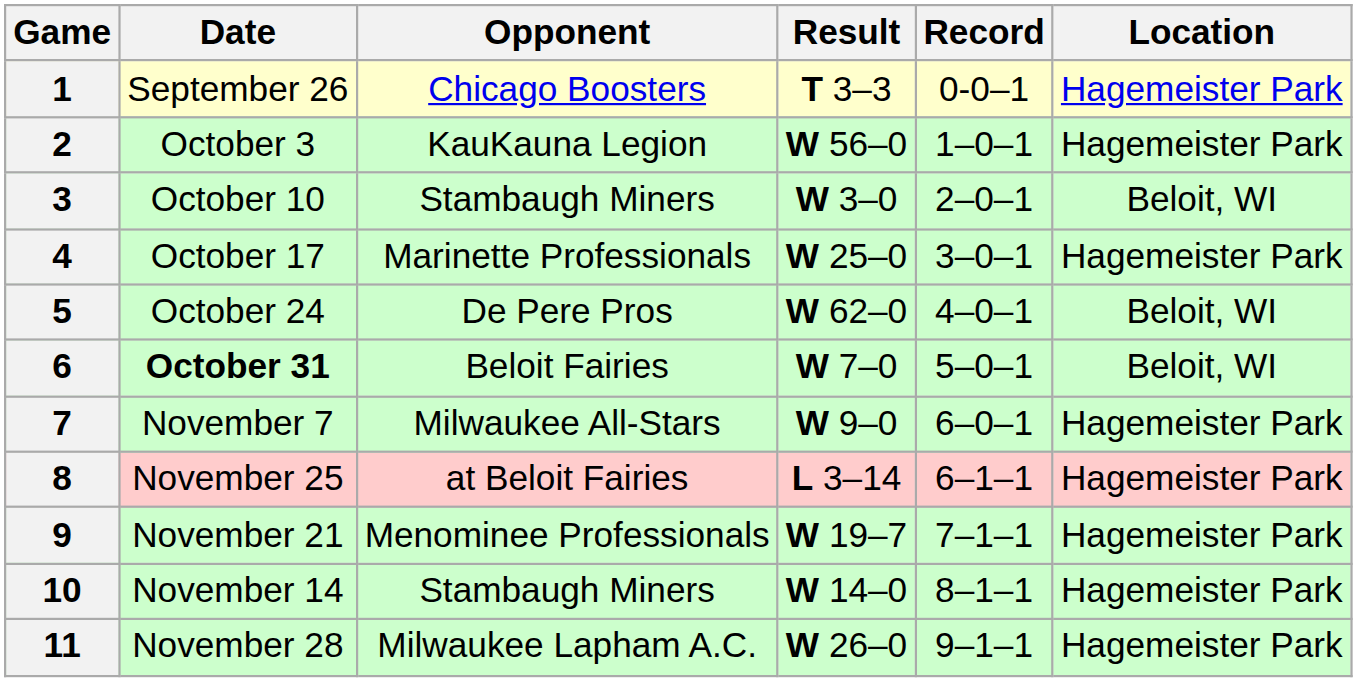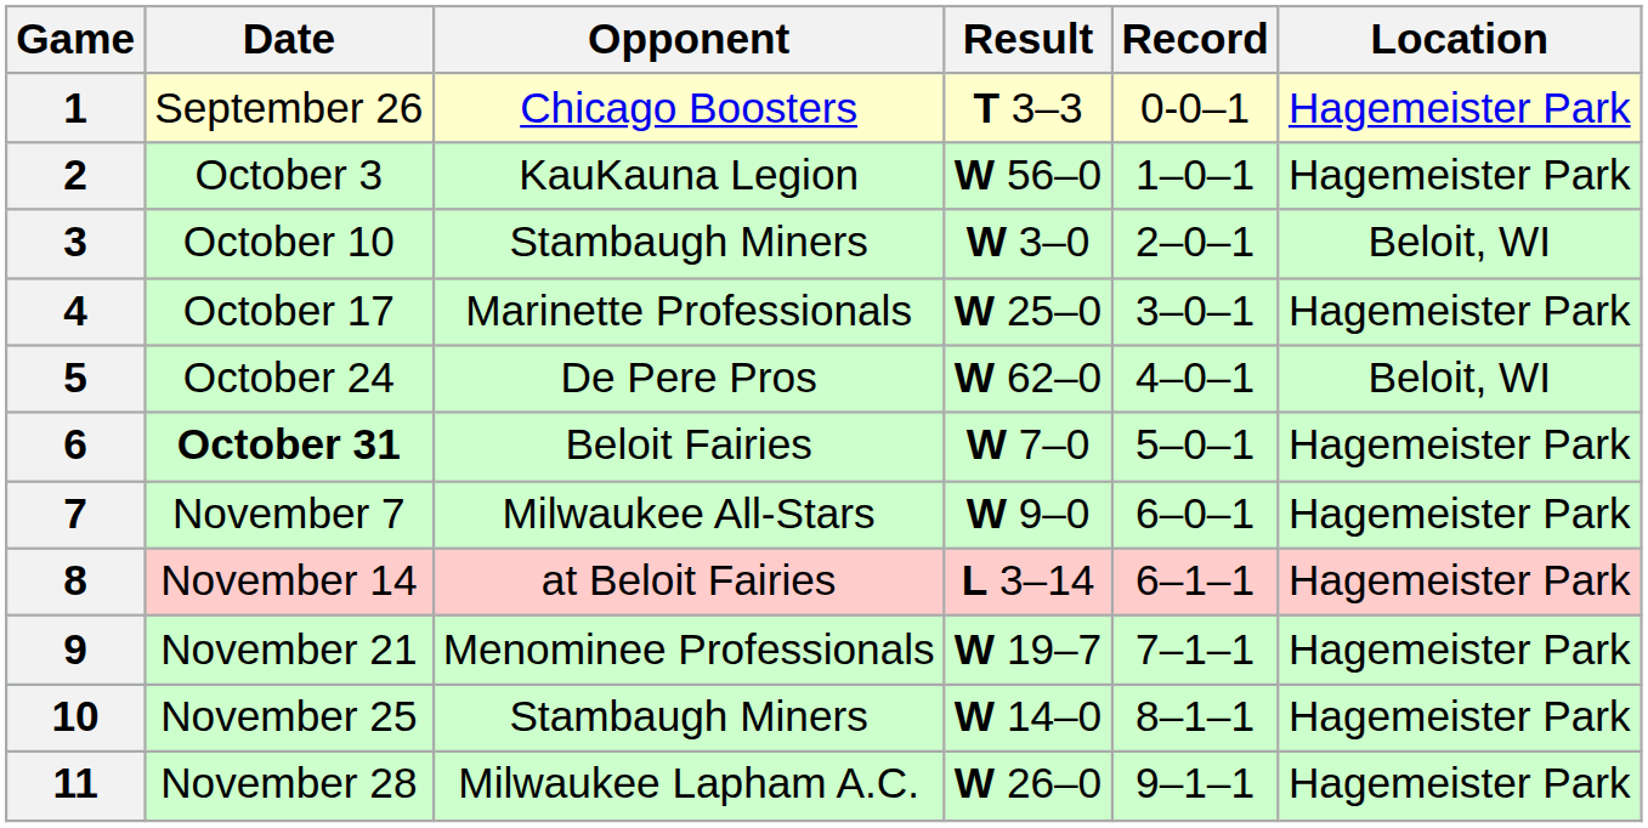6 | Location: Beloit, WI -> Hagemeister Park
8 | Date: November 25 -> November 14
10 | Date: November 14 -> November 25
